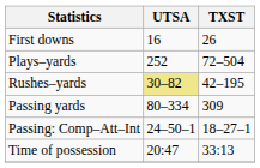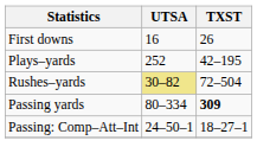Plays–yards | TXST: 72–504 -> 42–195
Rushes–yards | TXST: 42–195 -> 72–504
Passing yards | TXST: normal -> bold
- row: Time of possession | 20:47 | 33:13
